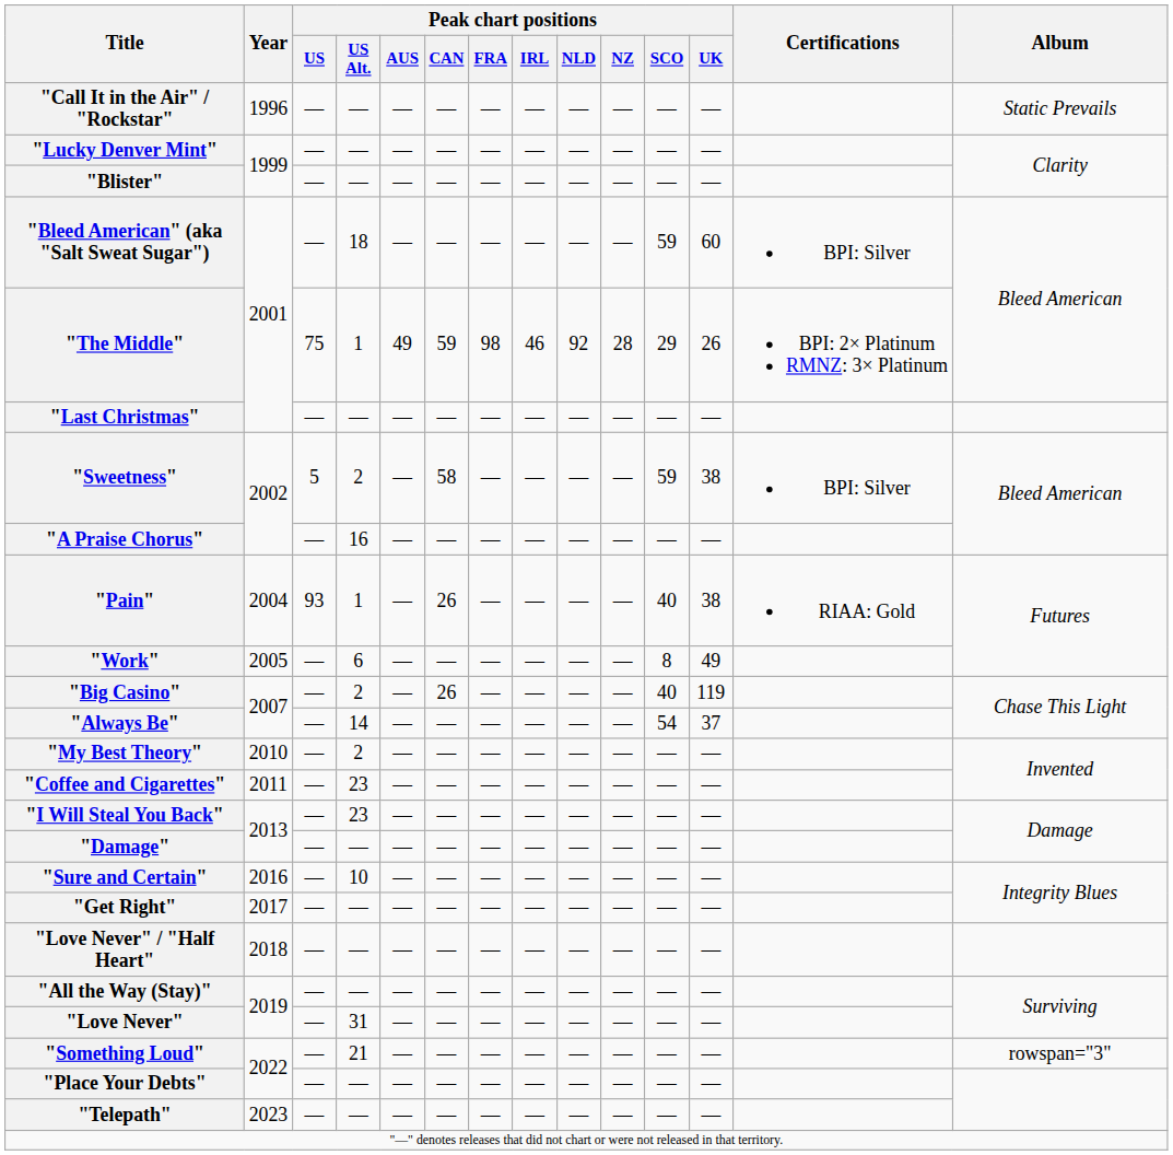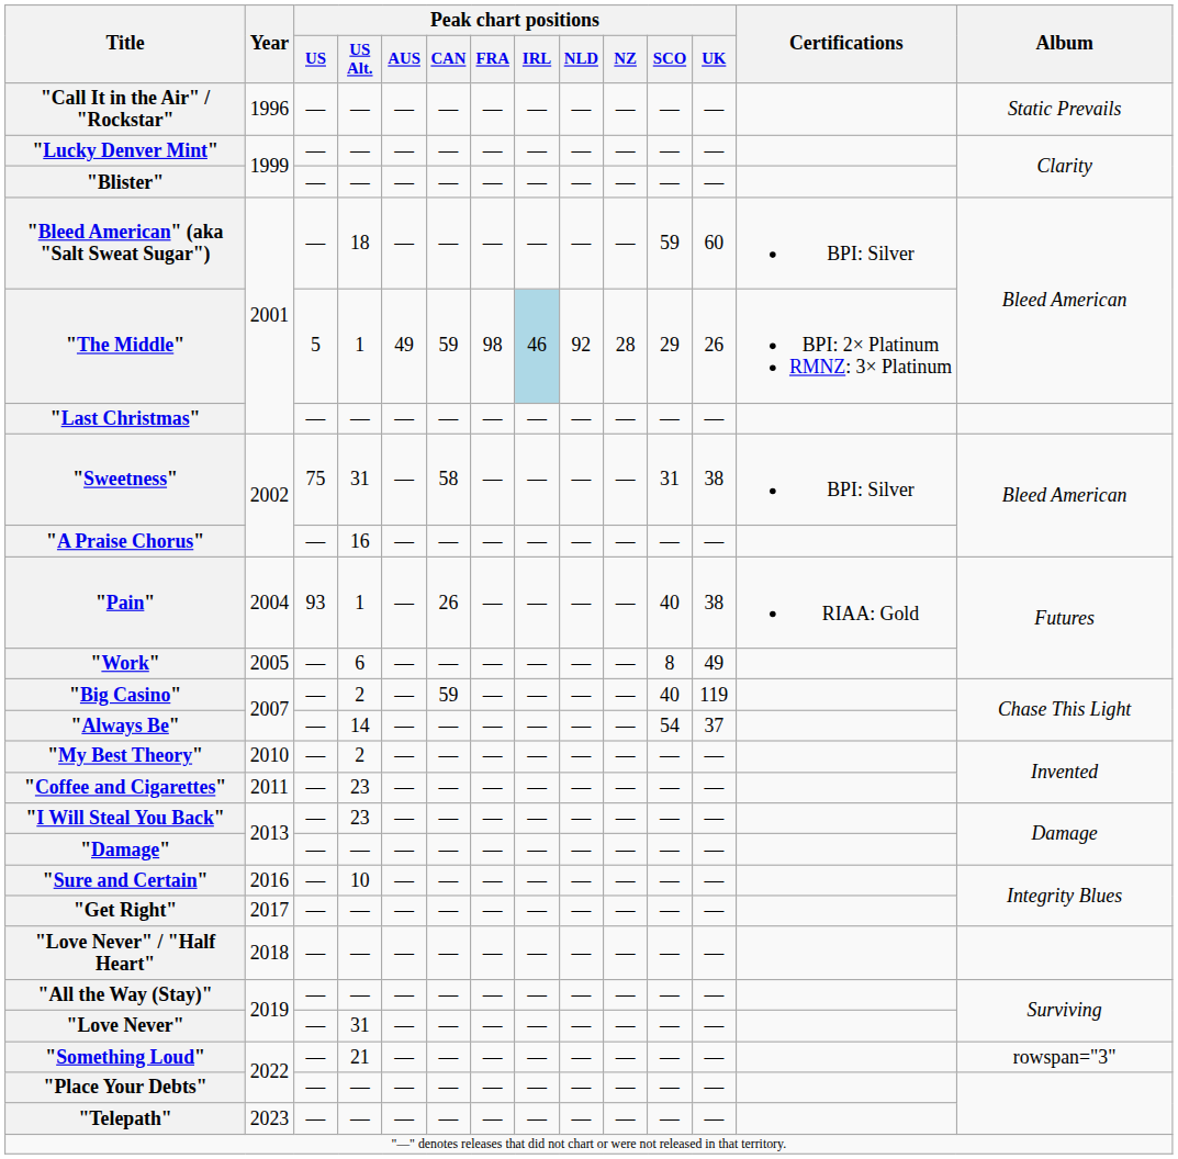"The Middle" | Peak chart positions / US: 75 -> 5
"The Middle" | Peak chart positions / IRL: no background -> lightblue background
"Sweetness" | Peak chart positions / US: 5 -> 75
"Sweetness" | Peak chart positions / US Alt.: 2 -> 31
"Sweetness" | Peak chart positions / SCO: 59 -> 31
"Big Casino" | Peak chart positions / CAN: 26 -> 59
